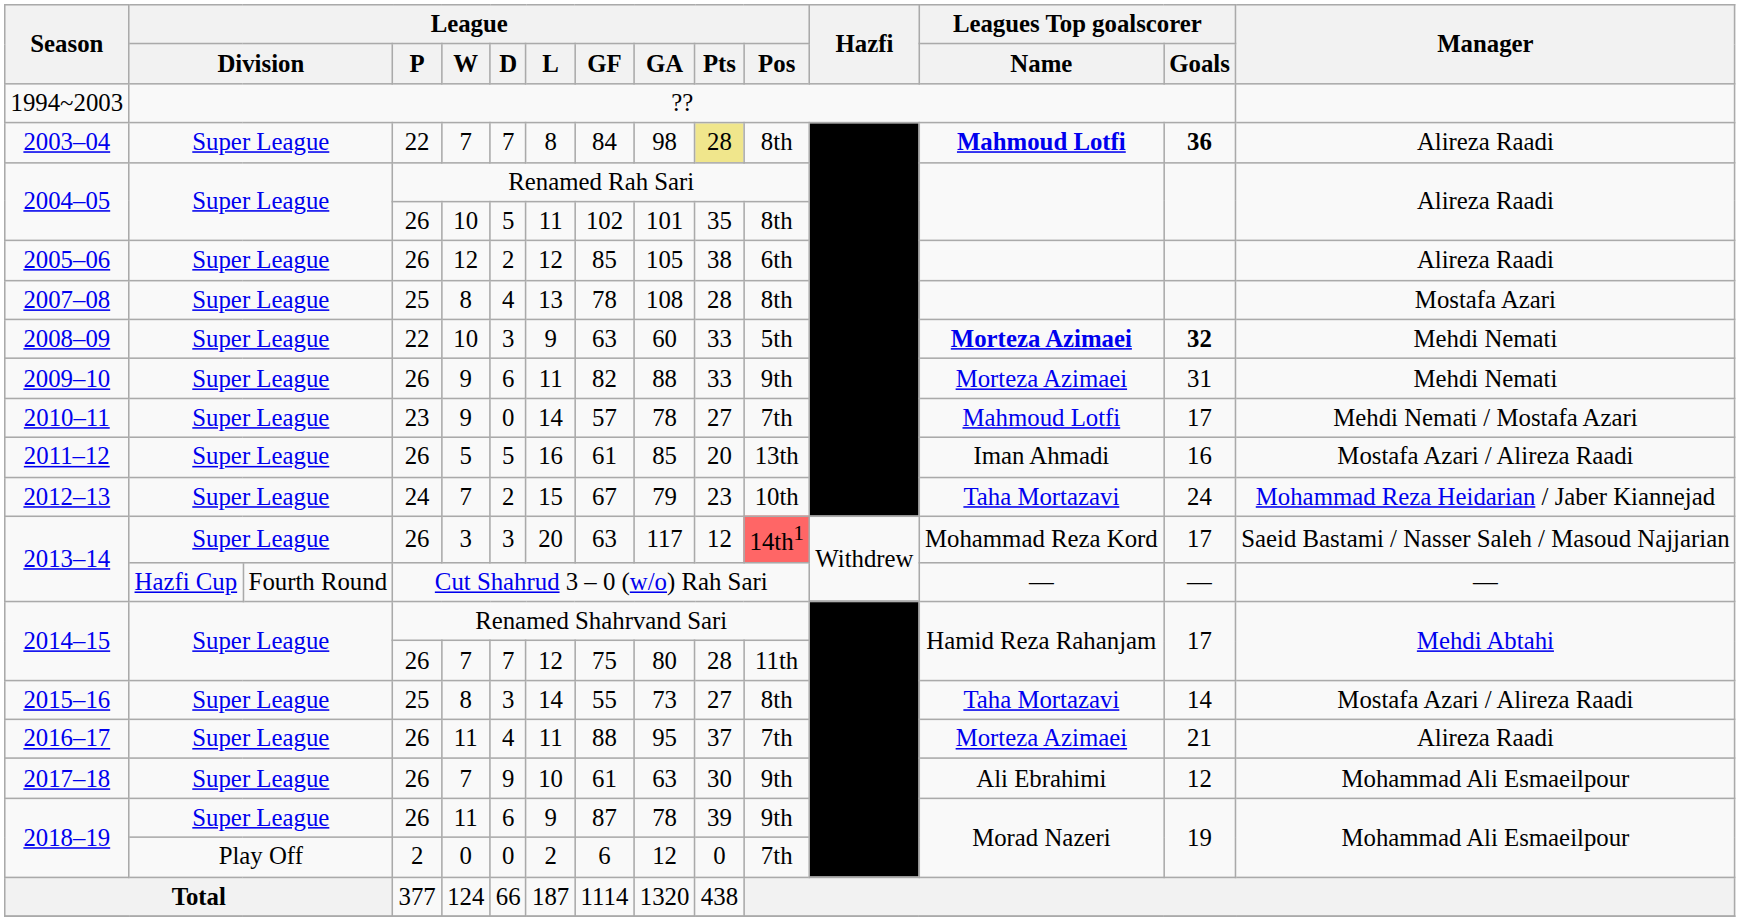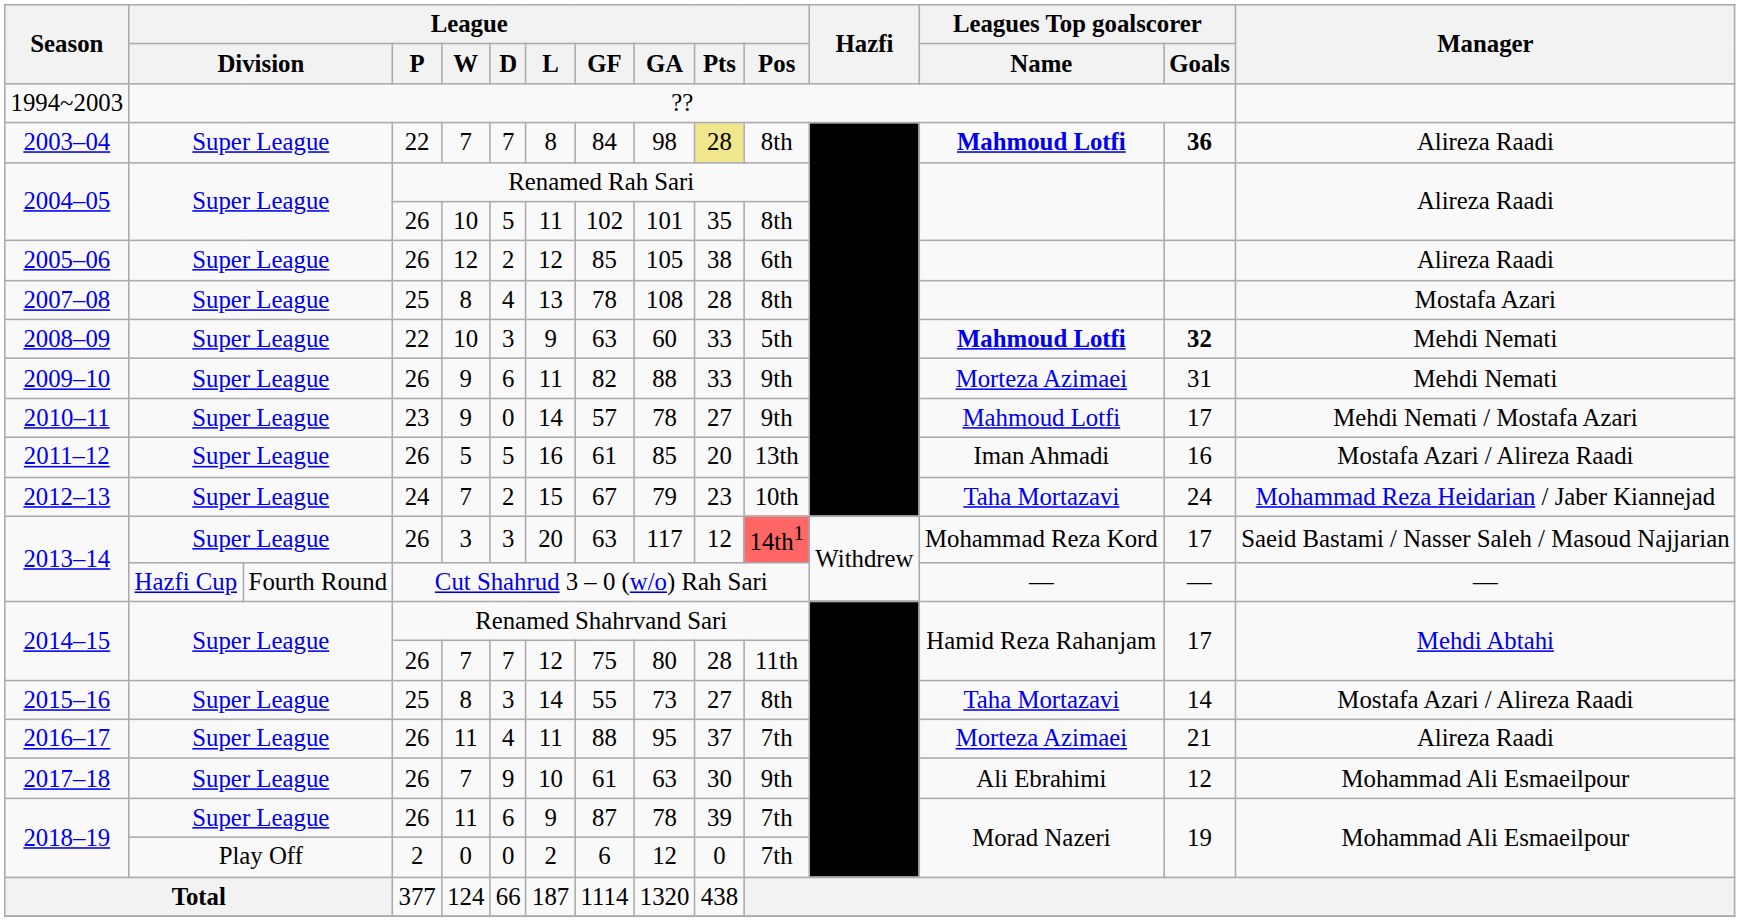2008–09 | Leagues Top goalscorer / Name: Morteza Azimaei -> Mahmoud Lotfi
2010–11 | League / Pos: 7th -> 9th
2018–19 / 26 | League / Pos: 9th -> 7th
